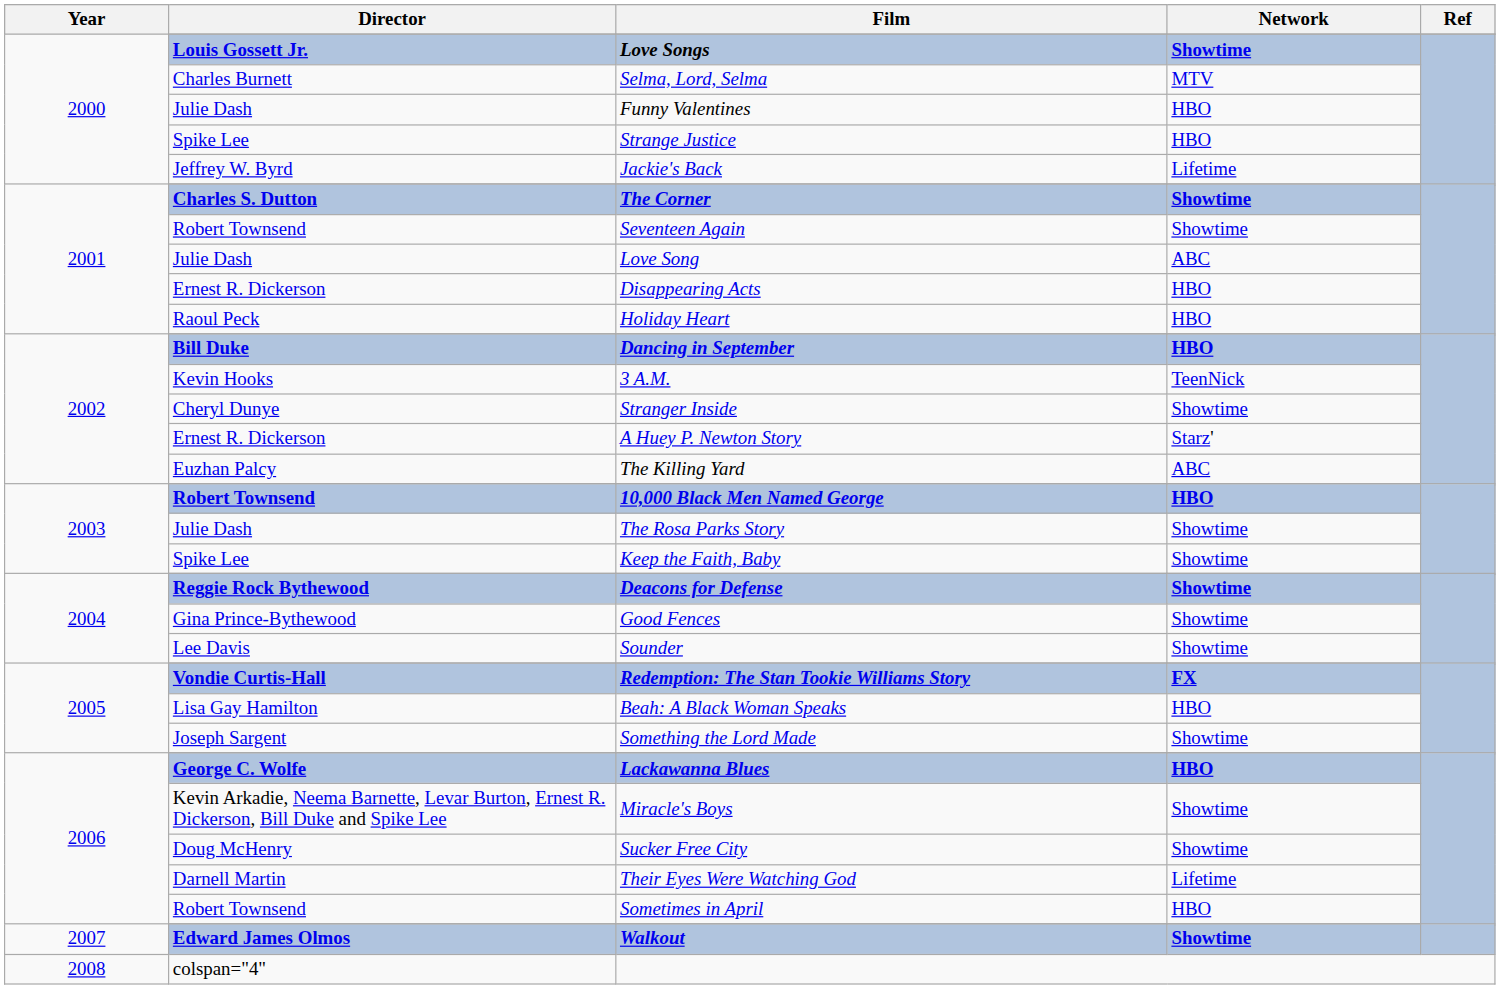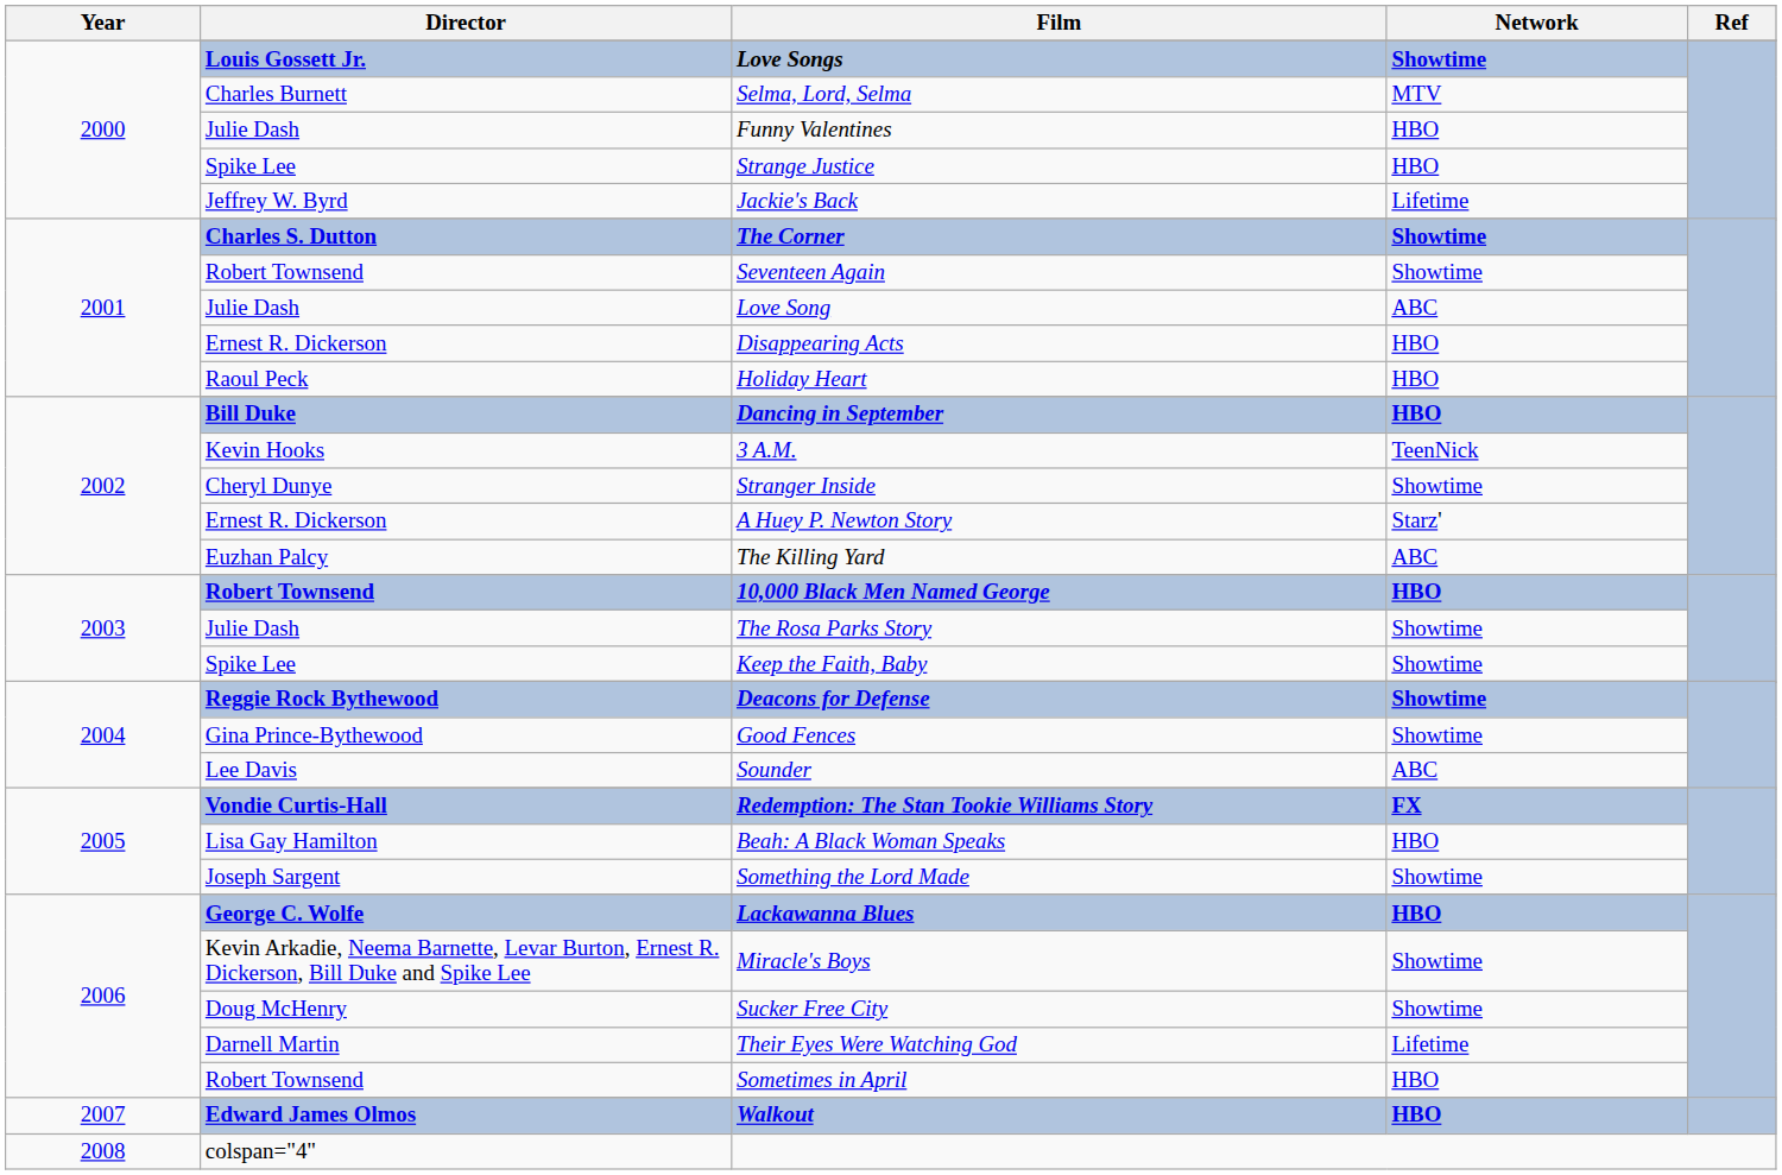Sounder | Network: Showtime -> ABC
Walkout | Network: Showtime -> HBO
